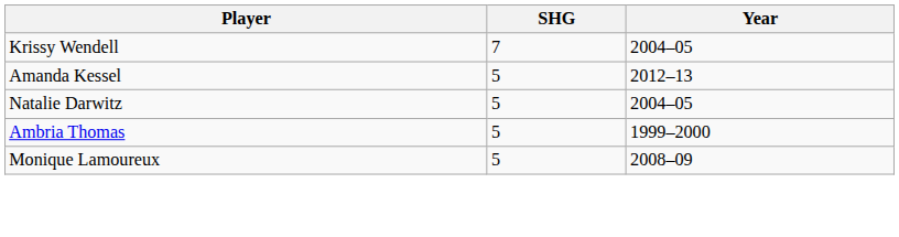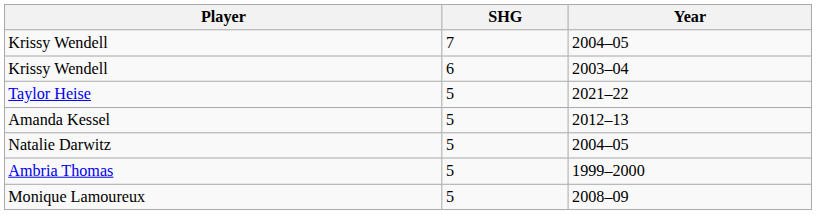+ row: Krissy Wendell | 6 | 2003–04
+ row: Taylor Heise | 5 | 2021–22
